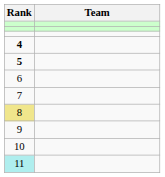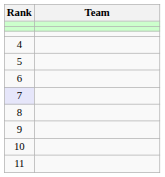row 5 | Rank: bold -> normal
row 6 | Rank: bold -> normal
row 8 | Rank: no background -> lavender background
row 9 | Rank: khaki background -> no background
row 12 | Rank: paleturquoise background -> no background
